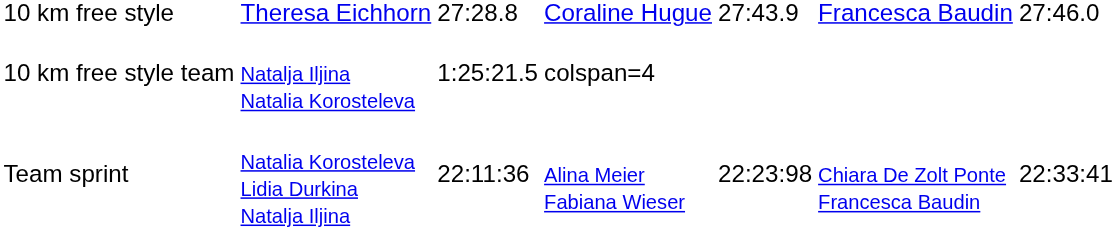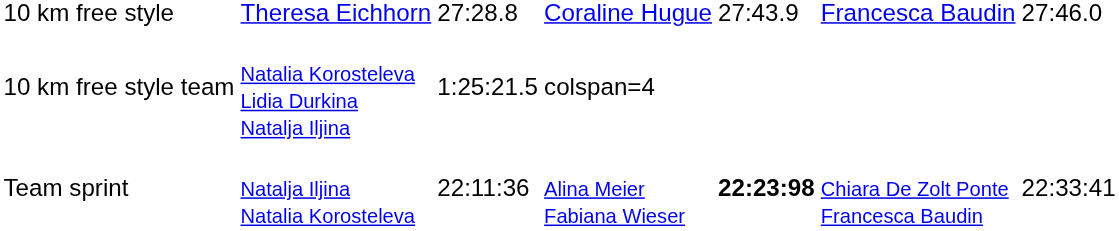10 km free style team | column 2: Natalja Iljina Natalia Korosteleva -> Natalia Korosteleva Lidia Durkina Natalja Iljina
Team sprint | column 2: Natalia Korosteleva Lidia Durkina Natalja Iljina -> Natalja Iljina Natalia Korosteleva
Team sprint | column 5: normal -> bold
